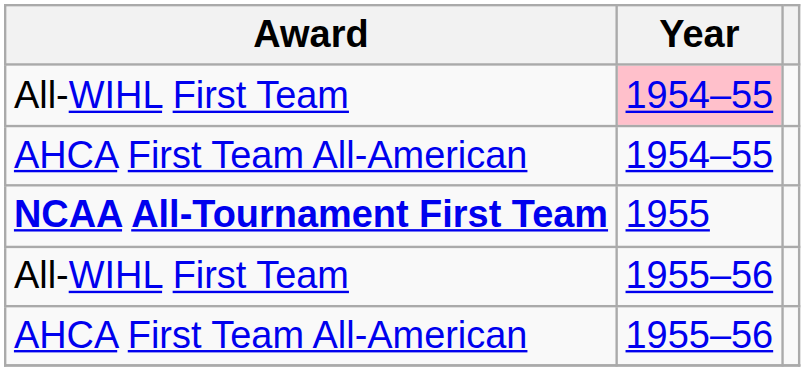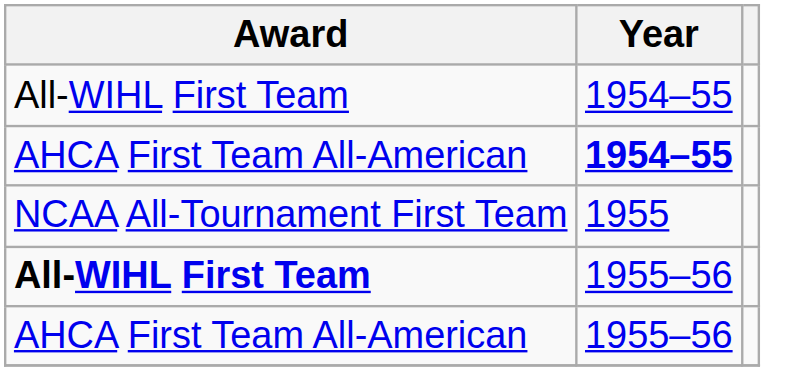row 2 | Year: pink background -> no background
row 3 | Year: normal -> bold
row 4 | Award: bold -> normal
row 5 | Award: normal -> bold
